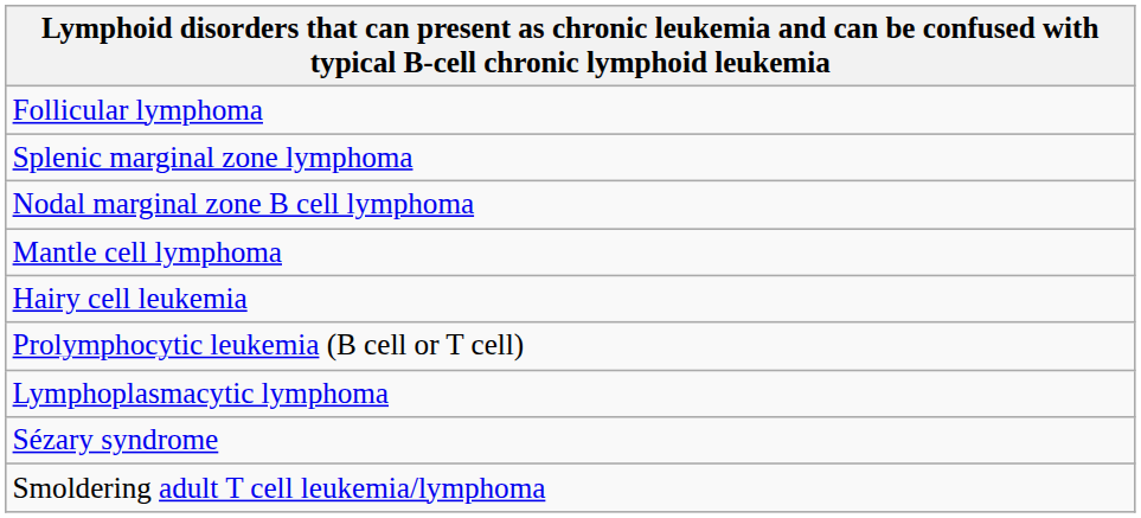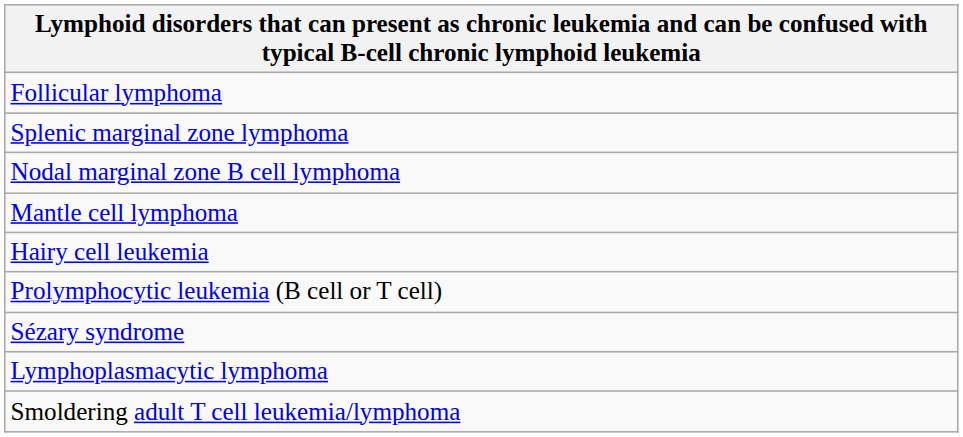row 8 | column 1: Lymphoplasmacytic lymphoma -> Sézary syndrome
row 9 | column 1: Sézary syndrome -> Lymphoplasmacytic lymphoma
